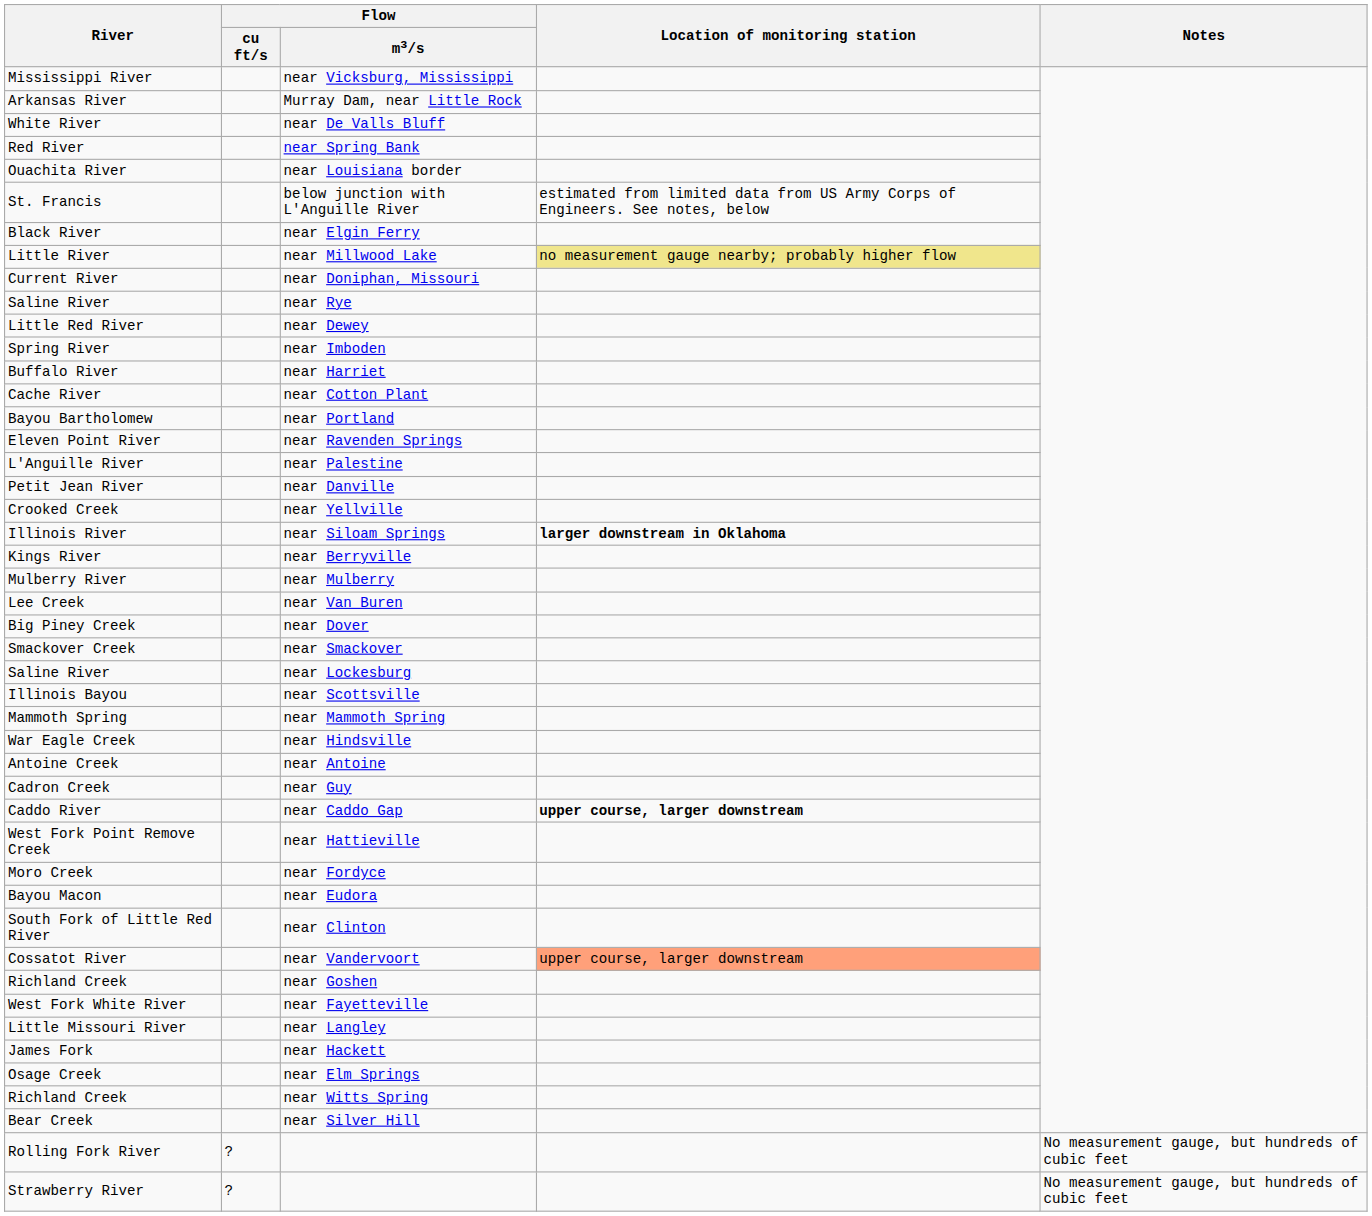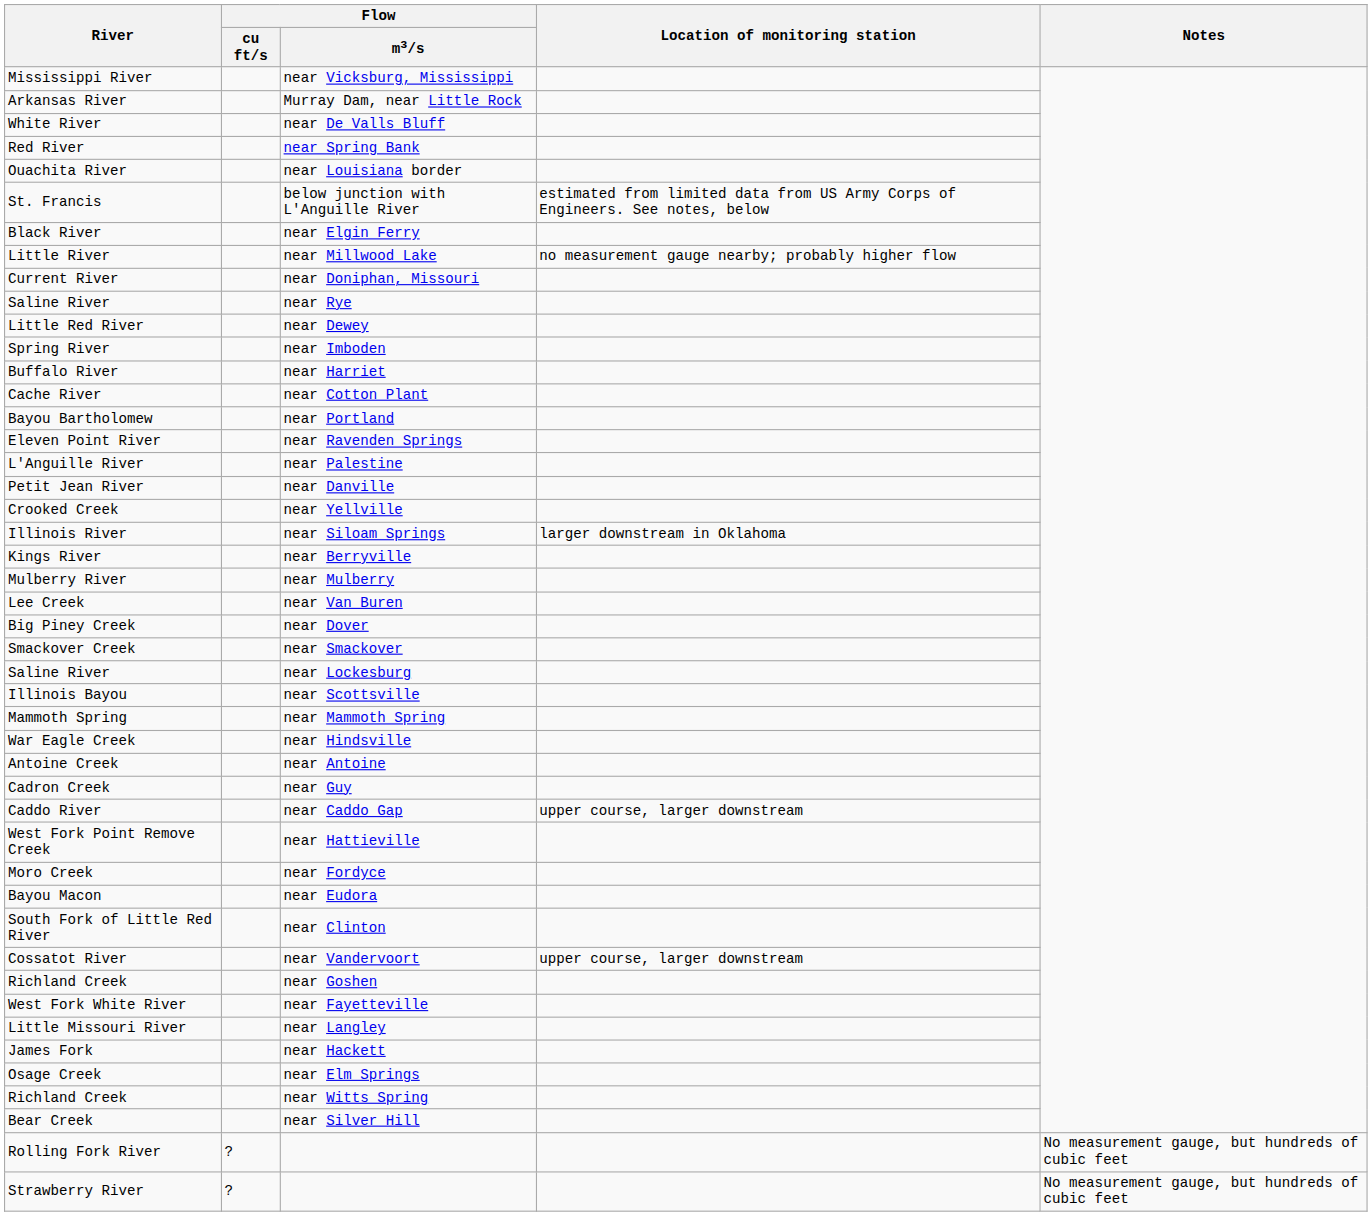near Millwood Lake | Location of monitoring station: khaki background -> no background
near Siloam Springs | Location of monitoring station: bold -> normal
near Caddo Gap | Location of monitoring station: bold -> normal
near Vandervoort | Location of monitoring station: lightsalmon background -> no background
